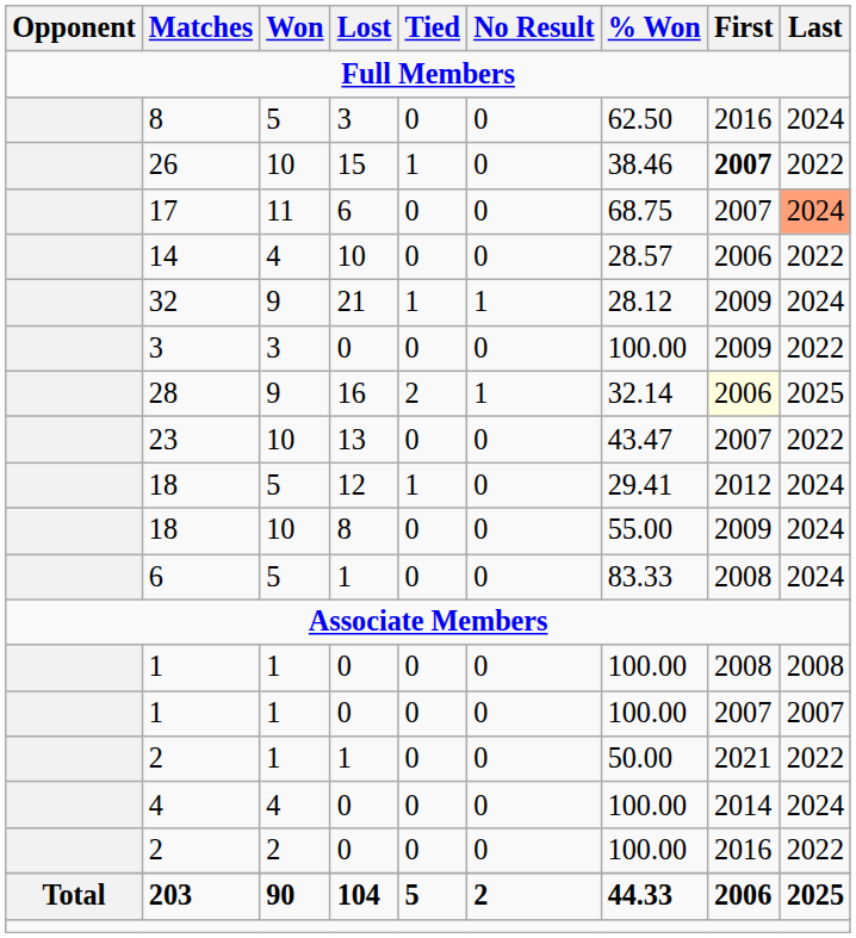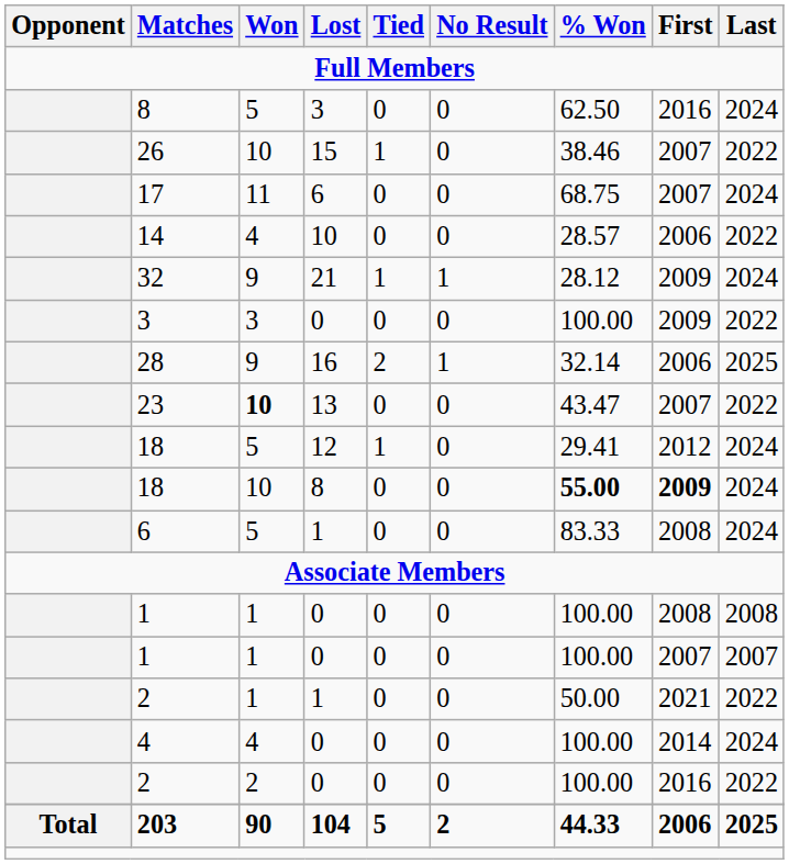26 | First: bold -> normal
17 | Last: lightsalmon background -> no background
28 | First: lightyellow background -> no background
23 | Won: normal -> bold
18 / 8 | % Won: normal -> bold
18 / 8 | First: normal -> bold
